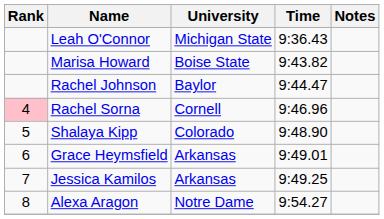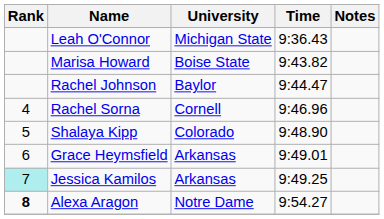Rachel Sorna | Rank: pink background -> no background
Jessica Kamilos | Rank: no background -> paleturquoise background
Alexa Aragon | Rank: normal -> bold
